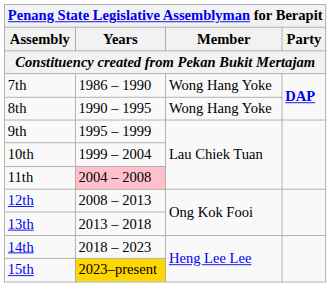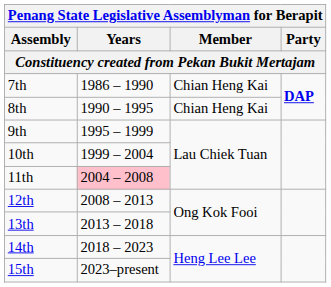7th | Member: Wong Hang Yoke -> Chian Heng Kai
8th | Member: Wong Hang Yoke -> Chian Heng Kai
15th | Years: gold background -> no background
